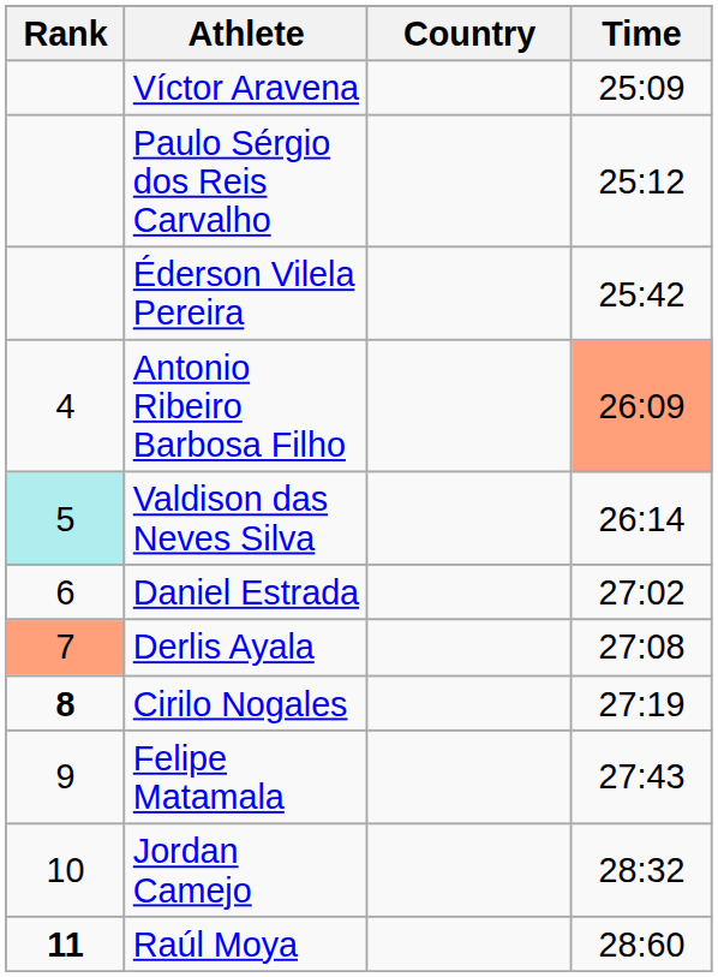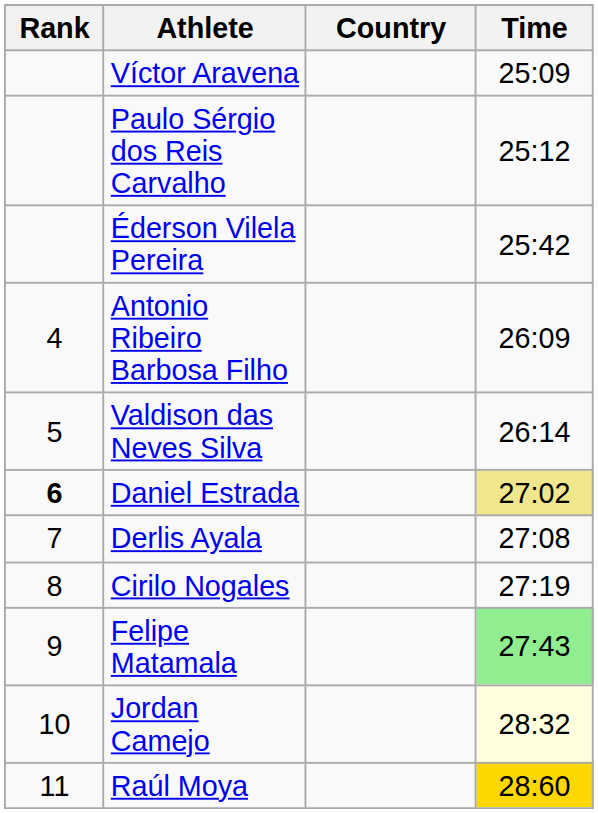Antonio Ribeiro Barbosa Filho | Time: lightsalmon background -> no background
Valdison das Neves Silva | Rank: paleturquoise background -> no background
Daniel Estrada | Rank: normal -> bold
Daniel Estrada | Time: no background -> khaki background
Derlis Ayala | Rank: lightsalmon background -> no background
Cirilo Nogales | Rank: bold -> normal
Felipe Matamala | Time: no background -> lightgreen background
Jordan Camejo | Time: no background -> lightyellow background
Raúl Moya | Rank: bold -> normal
Raúl Moya | Time: no background -> gold background
